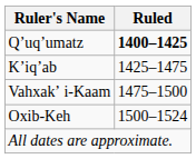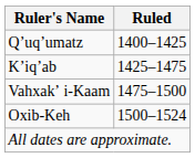Qʼuqʼumatz | Ruled: bold -> normal
